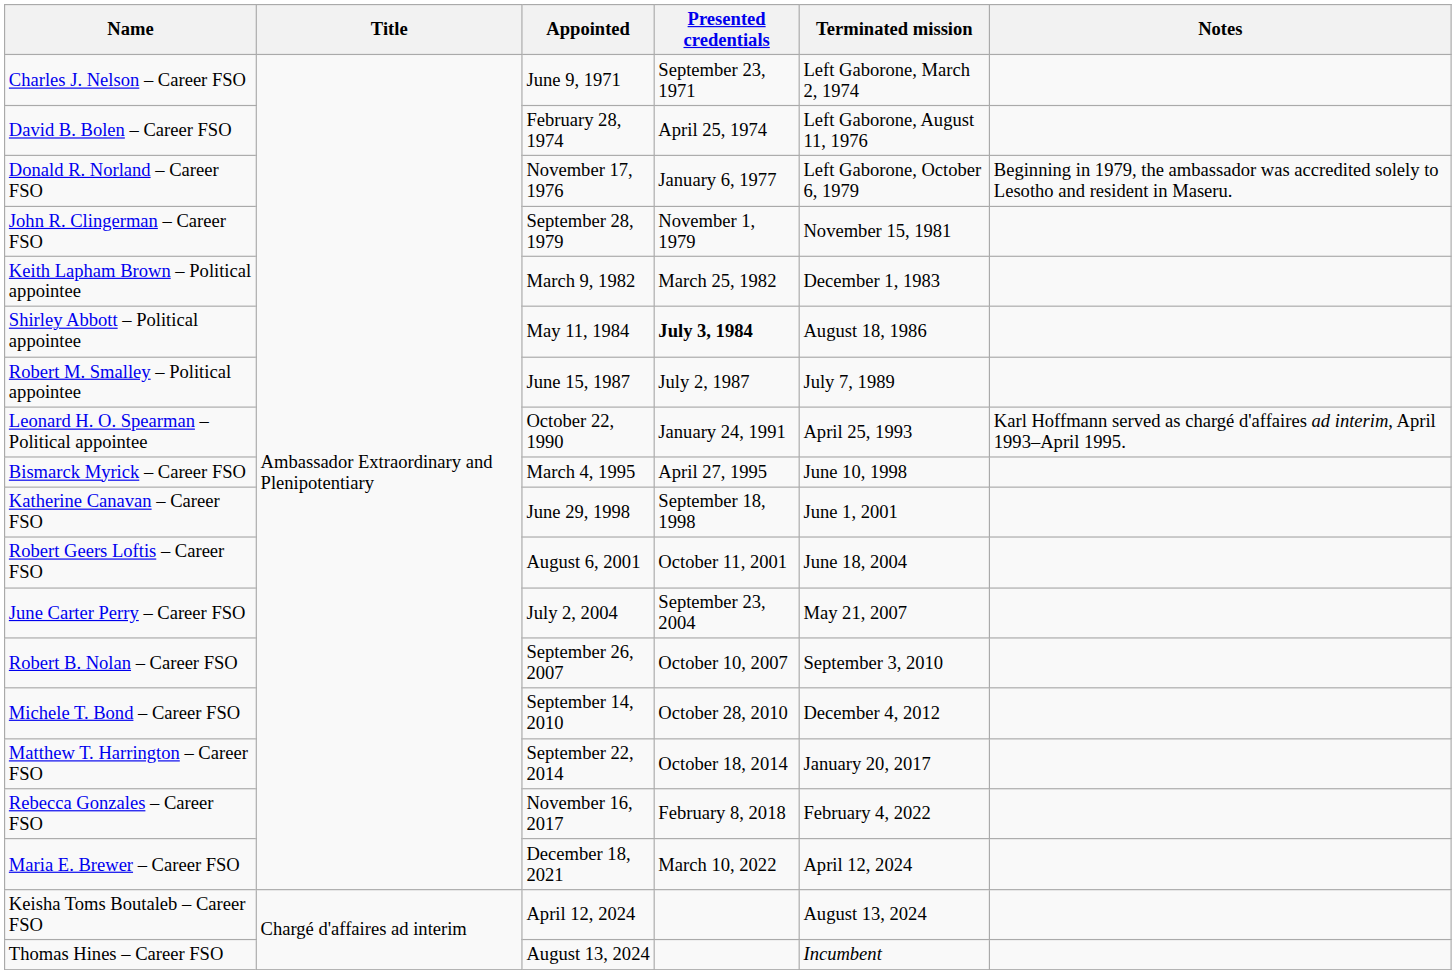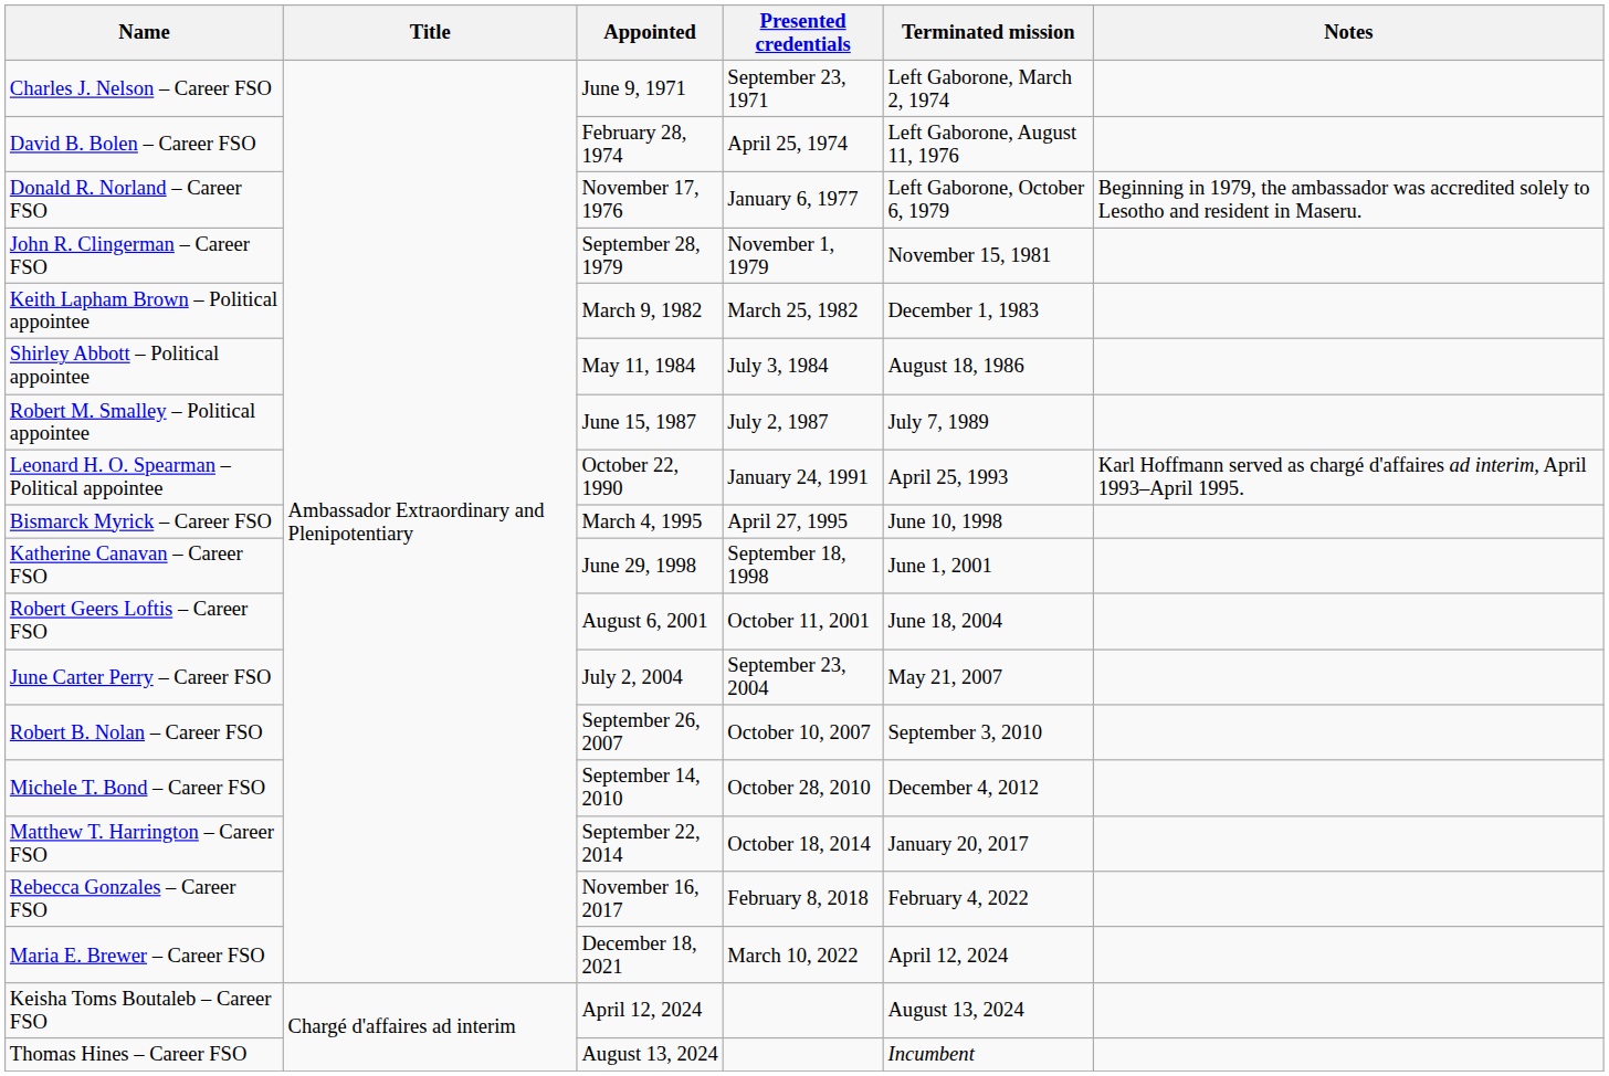Shirley Abbott – Political appointee | Presented credentials: bold -> normal
